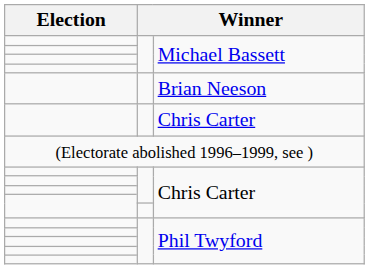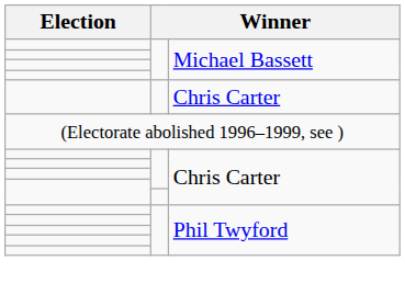- row: Brian Neeson
